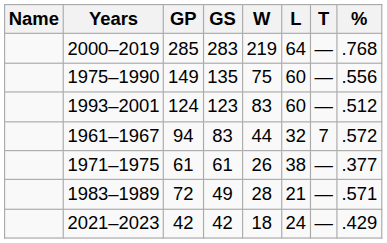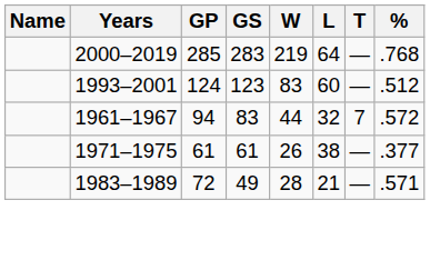- row: 1975–1990 | 149 | 135 | 75 | 60 | — | .556
- row: 2021–2023 | 42 | 42 | 18 | 24 | — | .429
